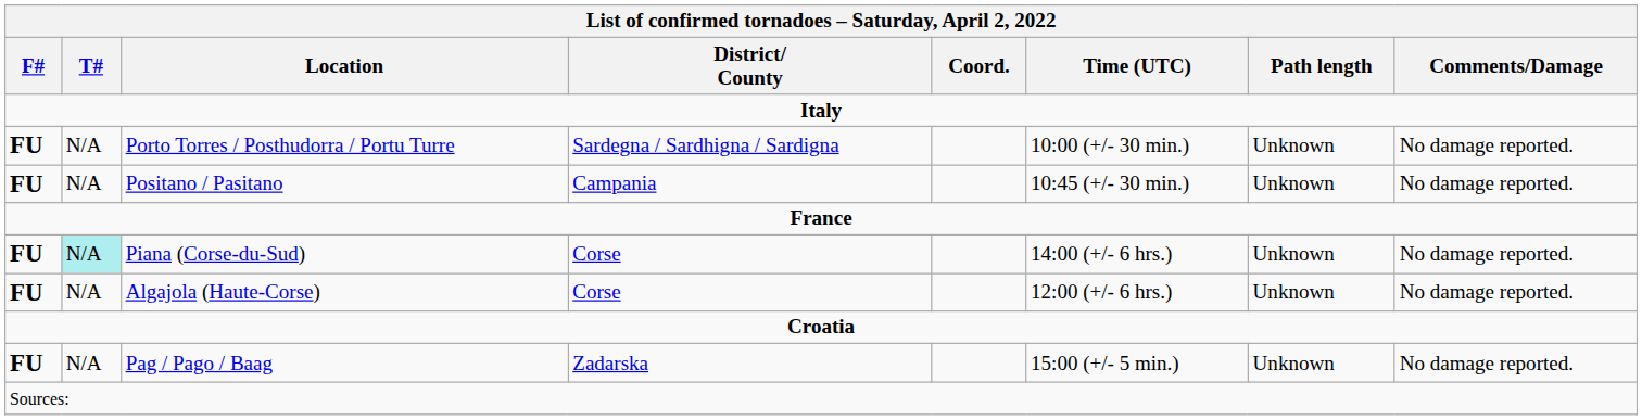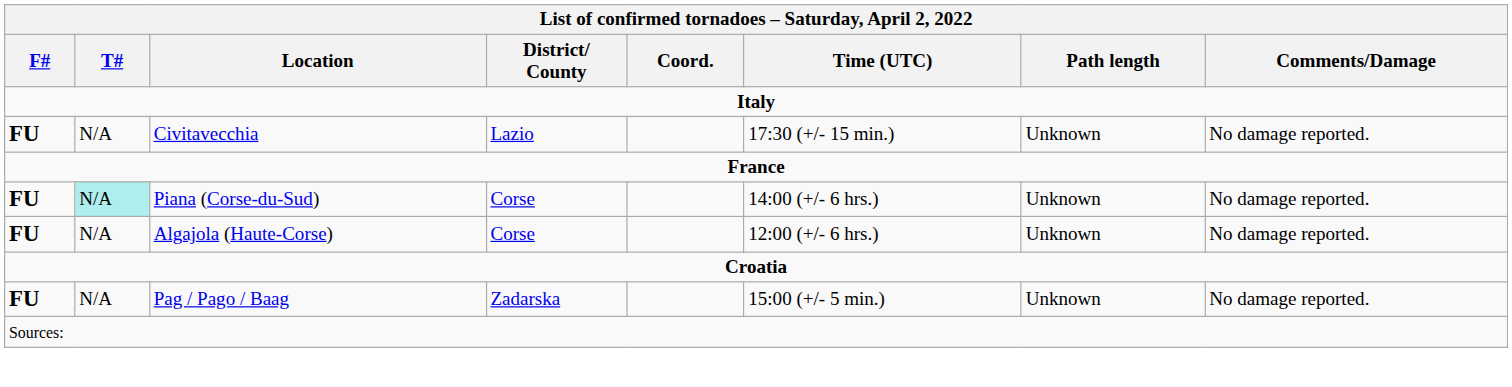- row: FU | N/A | Porto Torres / Posthudorra / Portu Turre | Sardegna / Sardhigna / Sardigna | 10:00 (+/- 30 min.) | Unknown | No damage reported.
- row: FU | N/A | Positano / Pasitano | Campania | 10:45 (+/- 30 min.) | Unknown | No damage reported.
+ row: FU | N/A | Civitavecchia | Lazio | 17:30 (+/- 15 min.) | Unknown | No damage reported.
